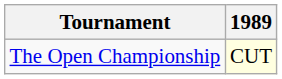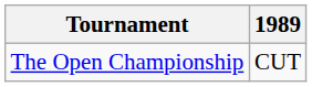The Open Championship | 1989: lightyellow background -> no background
